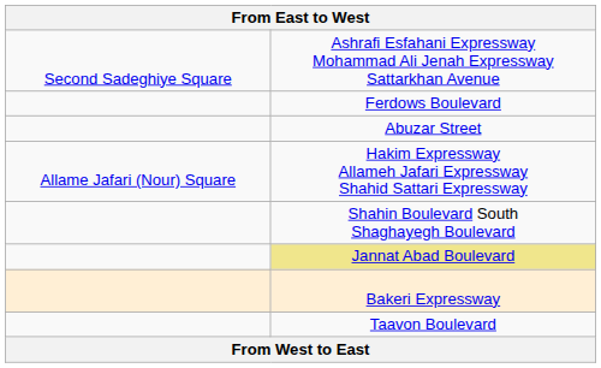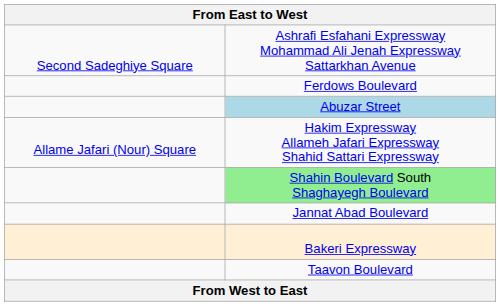Abuzar Street | column 2: no background -> lightblue background
Shahin Boulevard South Shaghayegh Boulevard | column 2: no background -> lightgreen background
Jannat Abad Boulevard | column 2: khaki background -> no background
